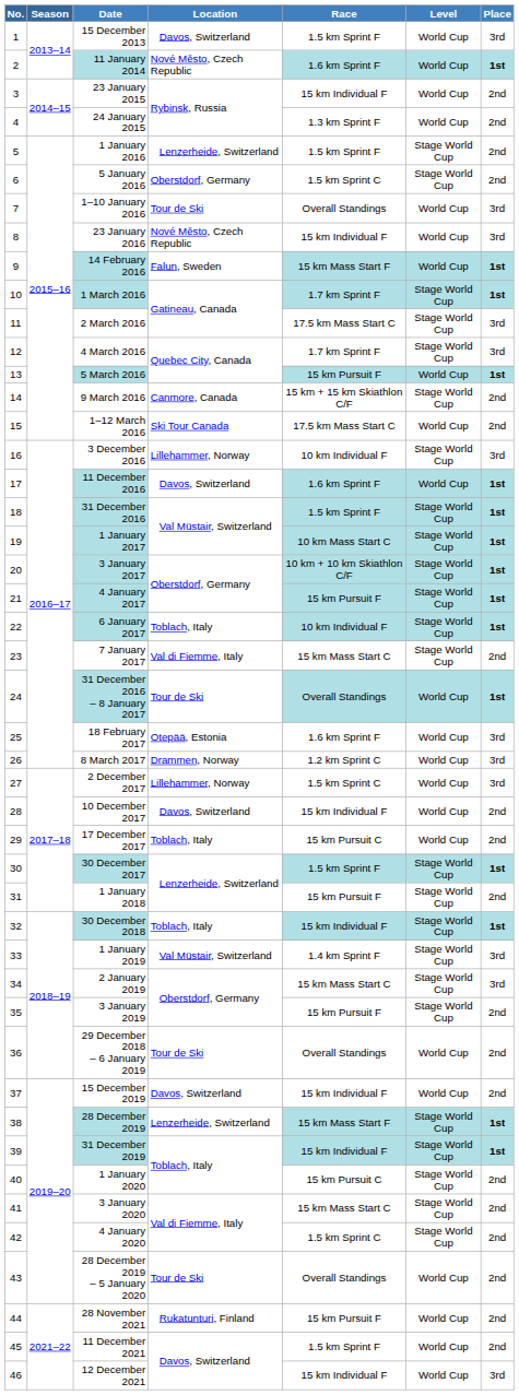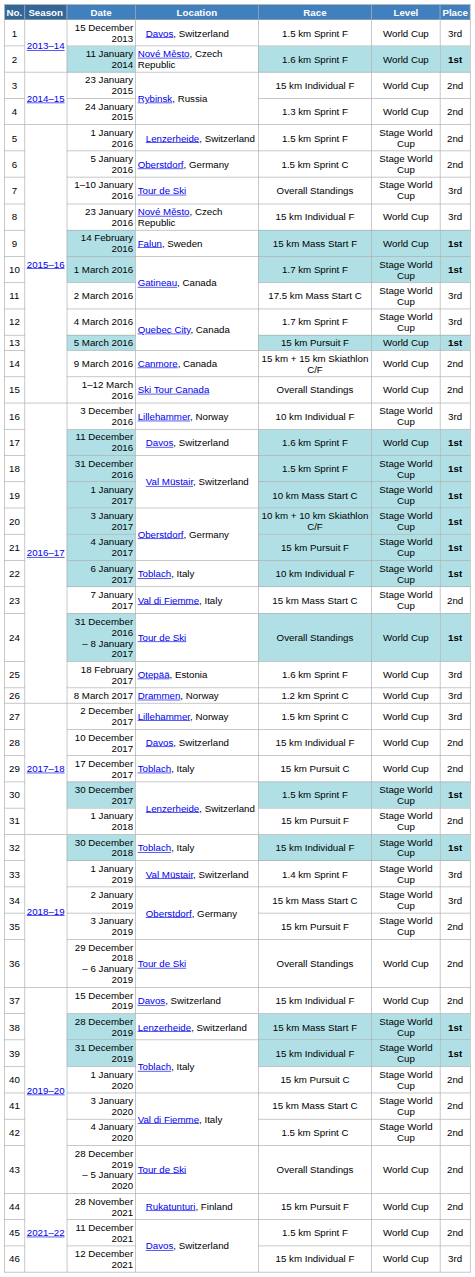1–10 January 2016 | Level: World Cup -> Stage World Cup
9 March 2016 | Level: Stage World Cup -> World Cup
1–12 March 2016 | Race: 17.5 km Mass Start C -> Overall Standings
